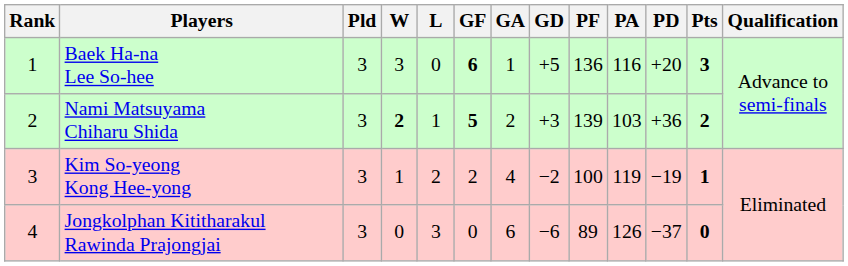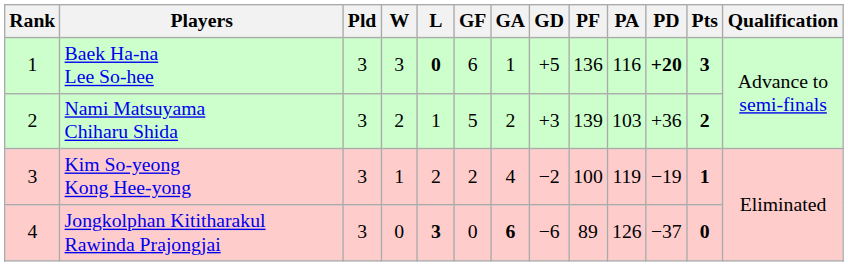Baek Ha-na Lee So-hee | L: normal -> bold
Baek Ha-na Lee So-hee | GF: bold -> normal
Baek Ha-na Lee So-hee | PD: normal -> bold
Nami Matsuyama Chiharu Shida | W: bold -> normal
Nami Matsuyama Chiharu Shida | GF: bold -> normal
Jongkolphan Kititharakul Rawinda Prajongjai | L: normal -> bold
Jongkolphan Kititharakul Rawinda Prajongjai | GA: normal -> bold
